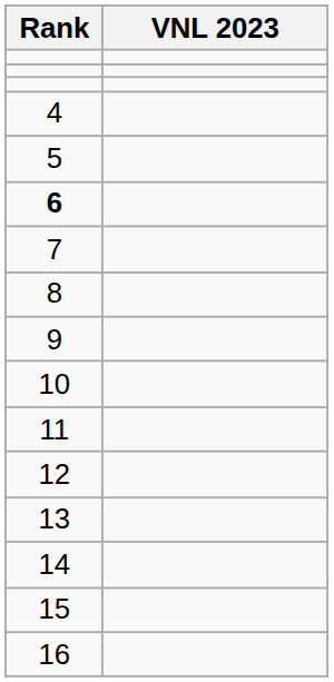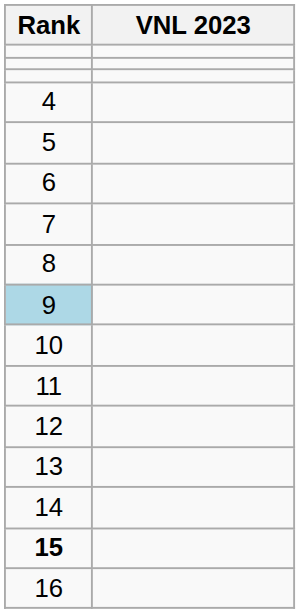row 7 | Rank: bold -> normal
row 10 | Rank: no background -> lightblue background
row 16 | Rank: normal -> bold
